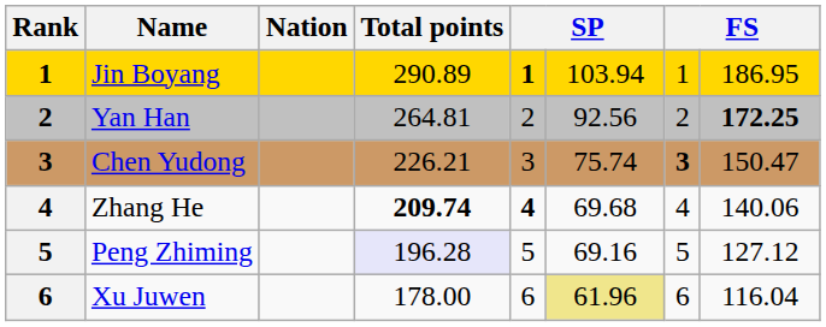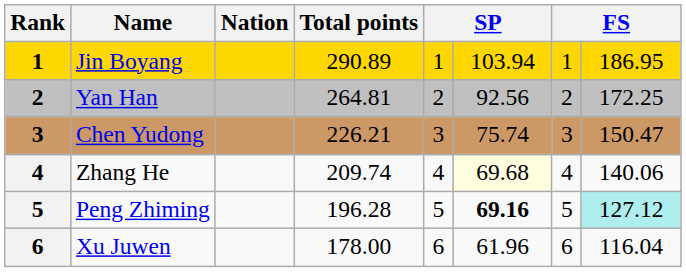Jin Boyang | column 5: bold -> normal
Yan Han | column 8: bold -> normal
Chen Yudong | column 7: bold -> normal
Zhang He | Total points: bold -> normal
Zhang He | column 5: bold -> normal
Zhang He | column 6: no background -> lightyellow background
Peng Zhiming | Total points: lavender background -> no background
Peng Zhiming | column 6: normal -> bold
Peng Zhiming | column 8: no background -> paleturquoise background
Xu Juwen | column 6: khaki background -> no background
